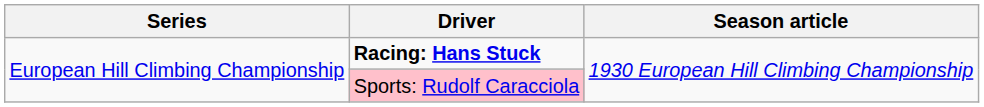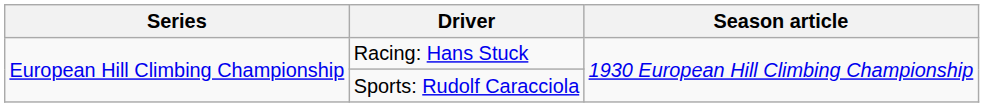Racing: Hans Stuck | Driver: bold -> normal
Sports: Rudolf Caracciola | Driver: pink background -> no background
